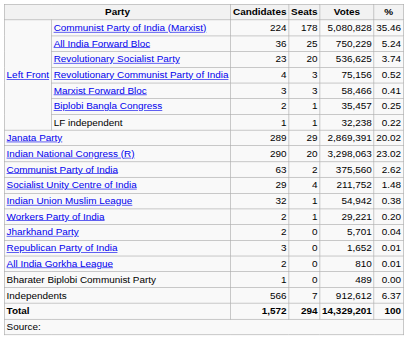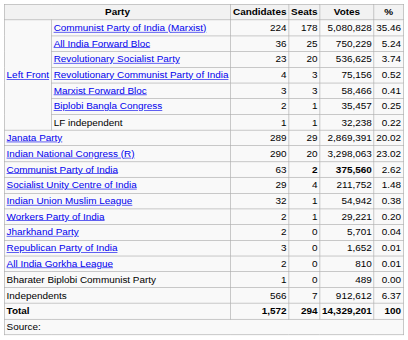Communist Party of India | Seats: normal -> bold
Communist Party of India | Votes: normal -> bold
